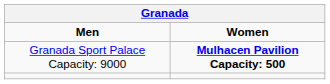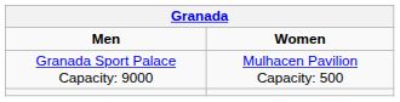Granada Sport Palace Capacity: 9000 | Women: bold -> normal
